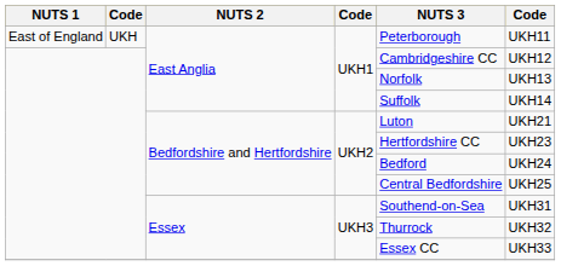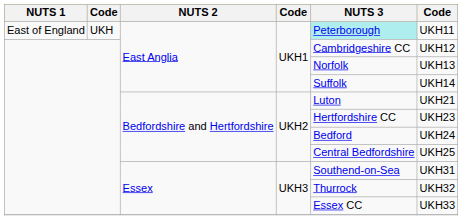East of England / East Anglia | NUTS 3: no background -> paleturquoise background
